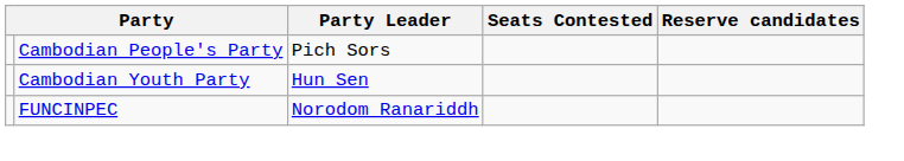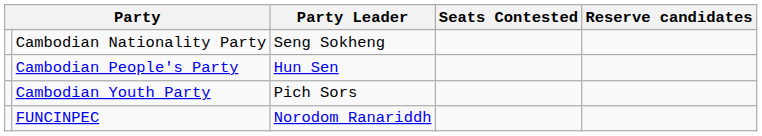+ row: Cambodian Nationality Party | Seng Sokheng
Cambodian People's Party | Party Leader: Pich Sors -> Hun Sen
Cambodian Youth Party | Party Leader: Hun Sen -> Pich Sors
